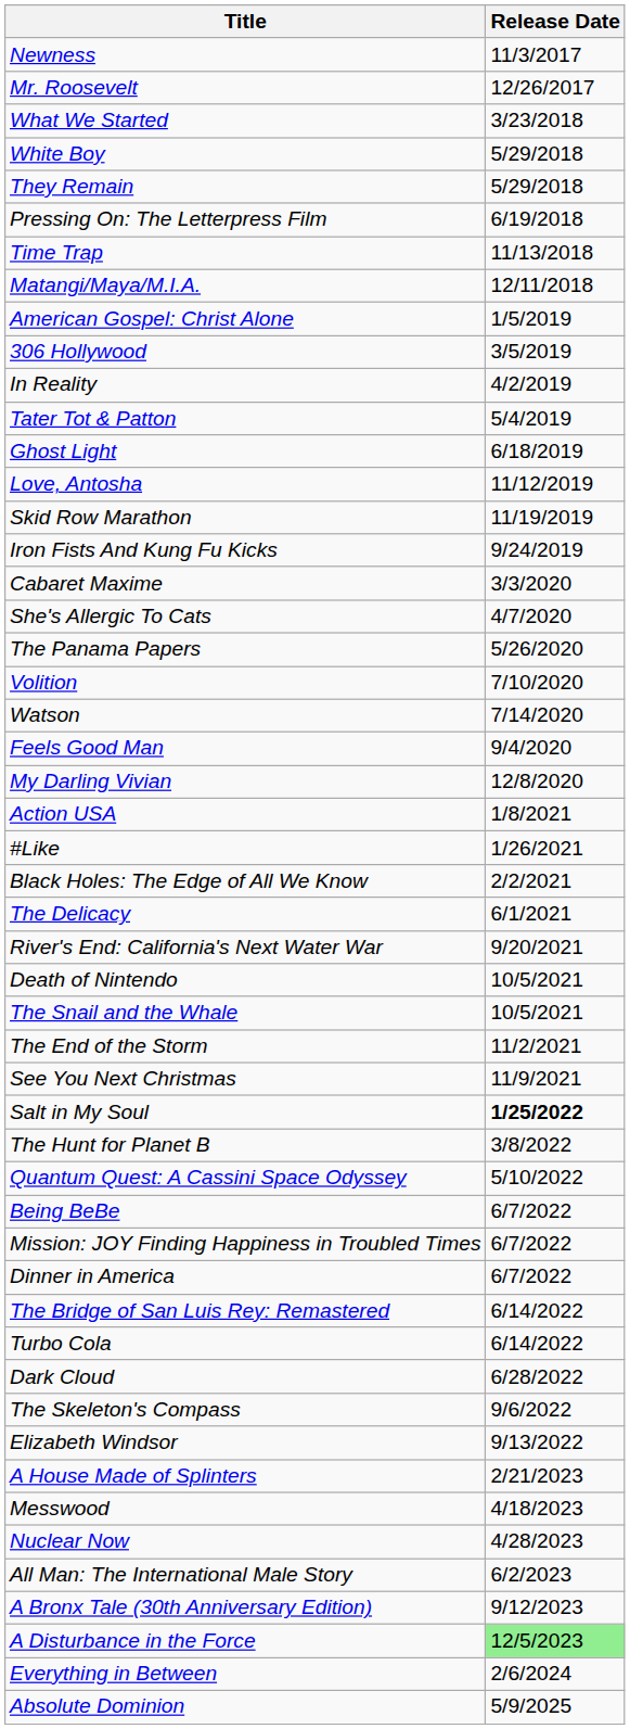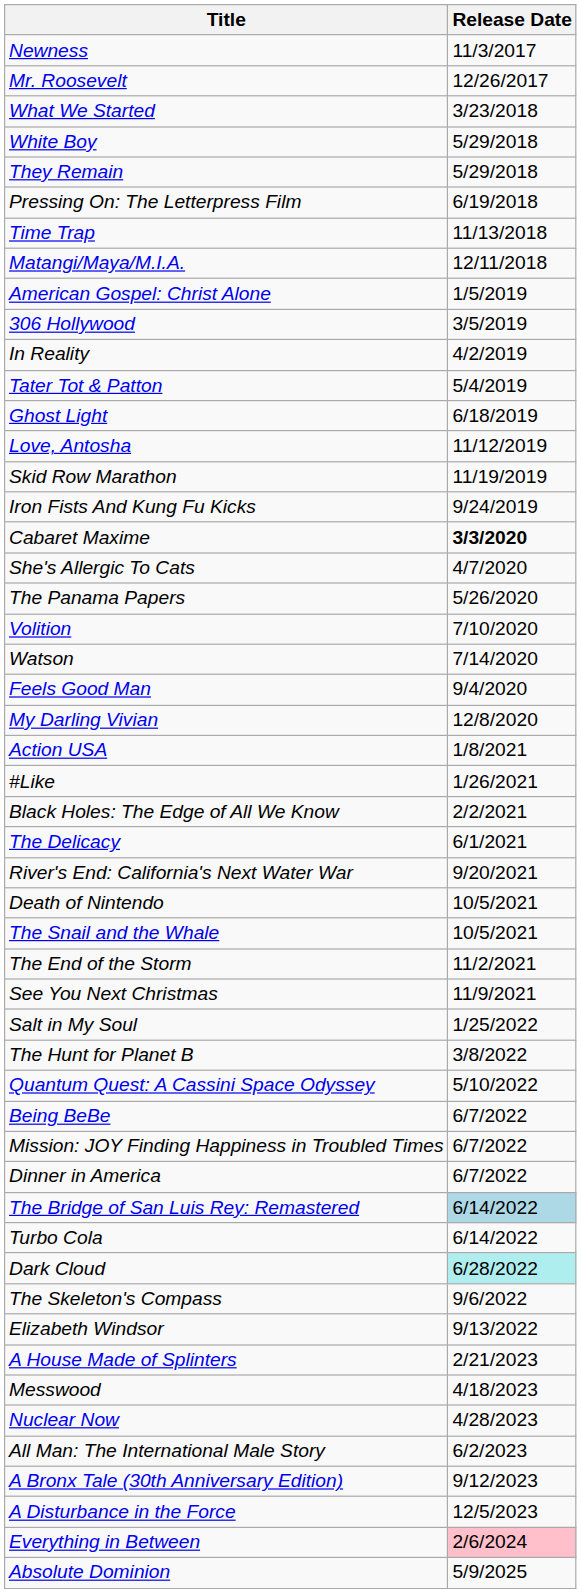Cabaret Maxime | Release Date: normal -> bold
Salt in My Soul | Release Date: bold -> normal
The Bridge of San Luis Rey: Remastered | Release Date: no background -> lightblue background
Dark Cloud | Release Date: no background -> paleturquoise background
A Disturbance in the Force | Release Date: lightgreen background -> no background
Everything in Between | Release Date: no background -> pink background
